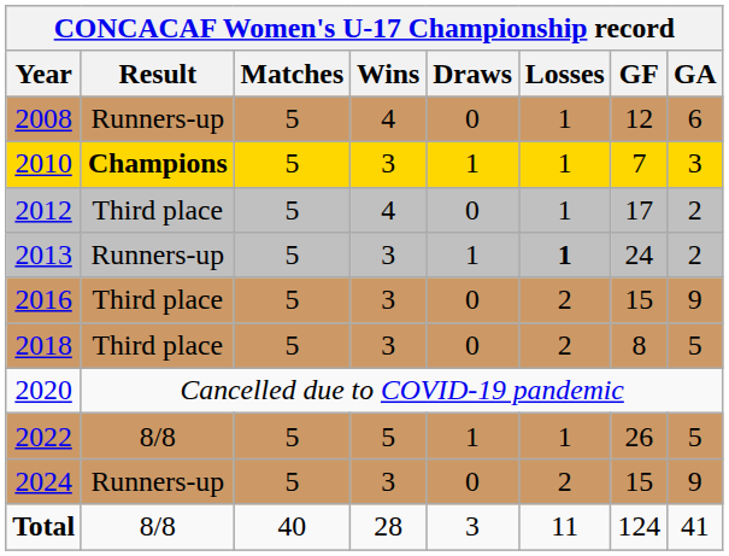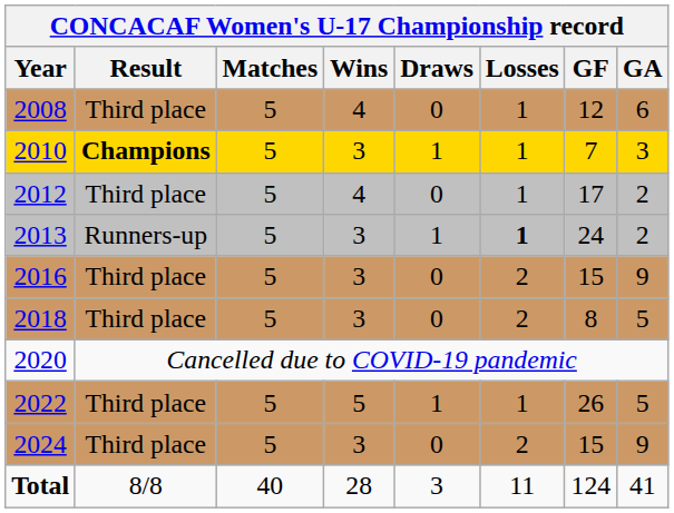2008 | Result: Runners-up -> Third place
2022 | Result: 8/8 -> Third place
2024 | Result: Runners-up -> Third place
